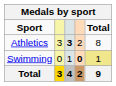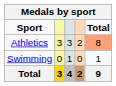Athletics | column 3: bold -> normal
Athletics | Total: no background -> lightsalmon background
Swimming | column 4: bold -> normal
Swimming | Total: khaki background -> no background
